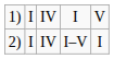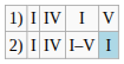IV / I–V | column 5: no background -> lightblue background
